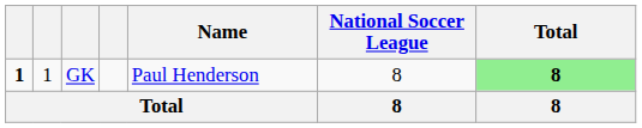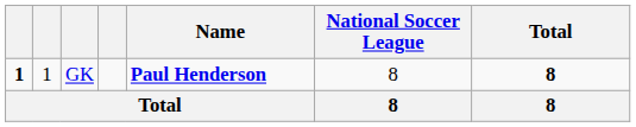GK | Name: normal -> bold
GK | Total: lightgreen background -> no background
